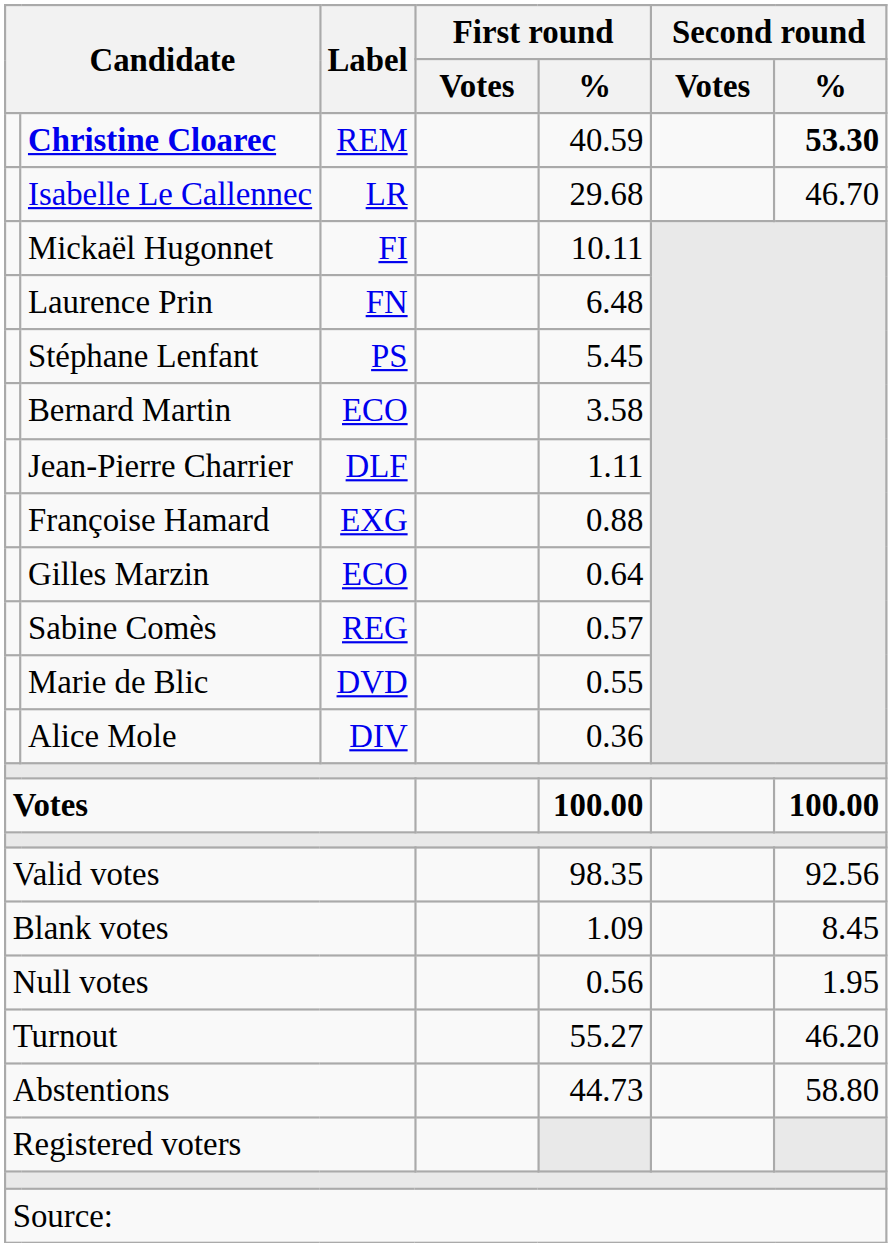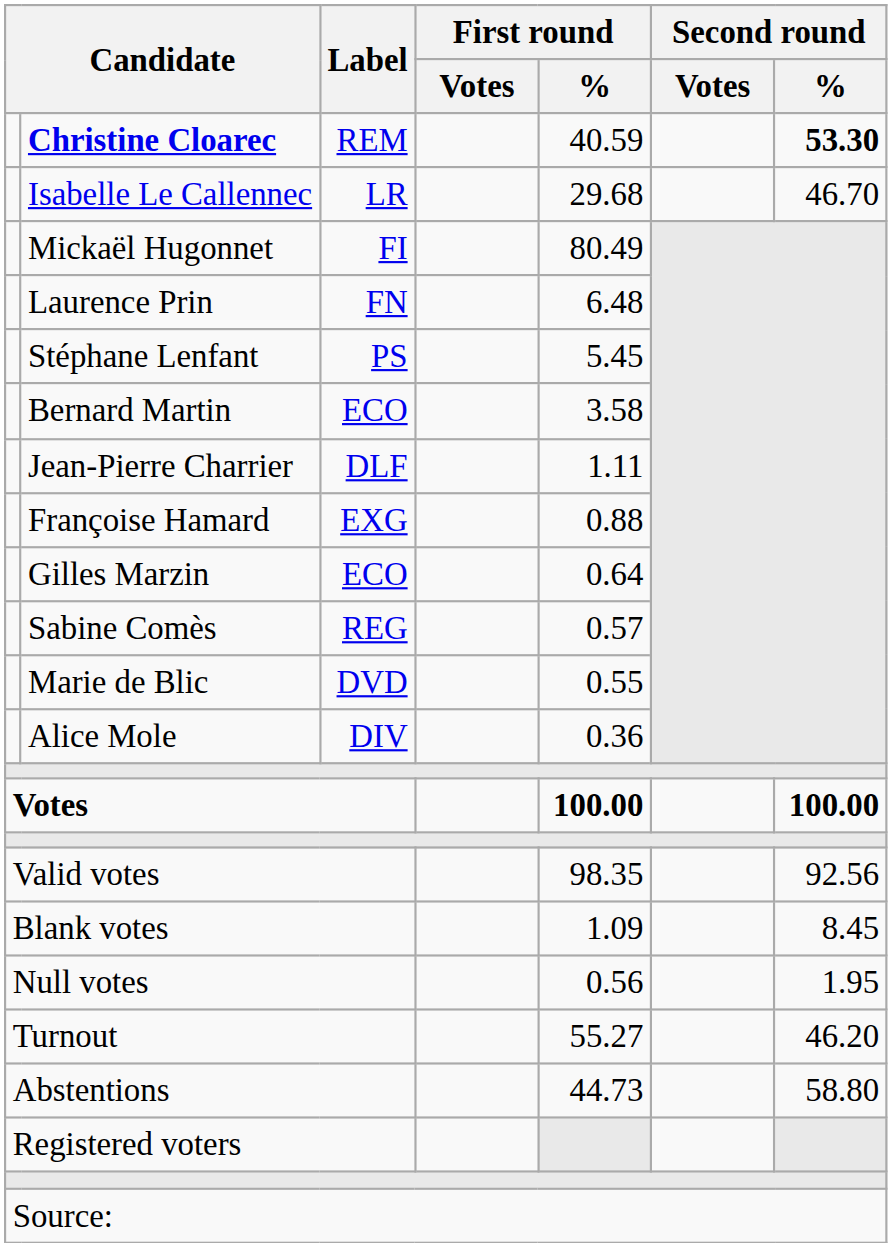Mickaël Hugonnet | First round / %: 10.11 -> 80.49
